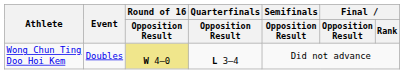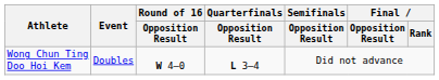Wong Chun Ting Doo Hoi Kem | Round of 16 / Opposition Result: khaki background -> no background
